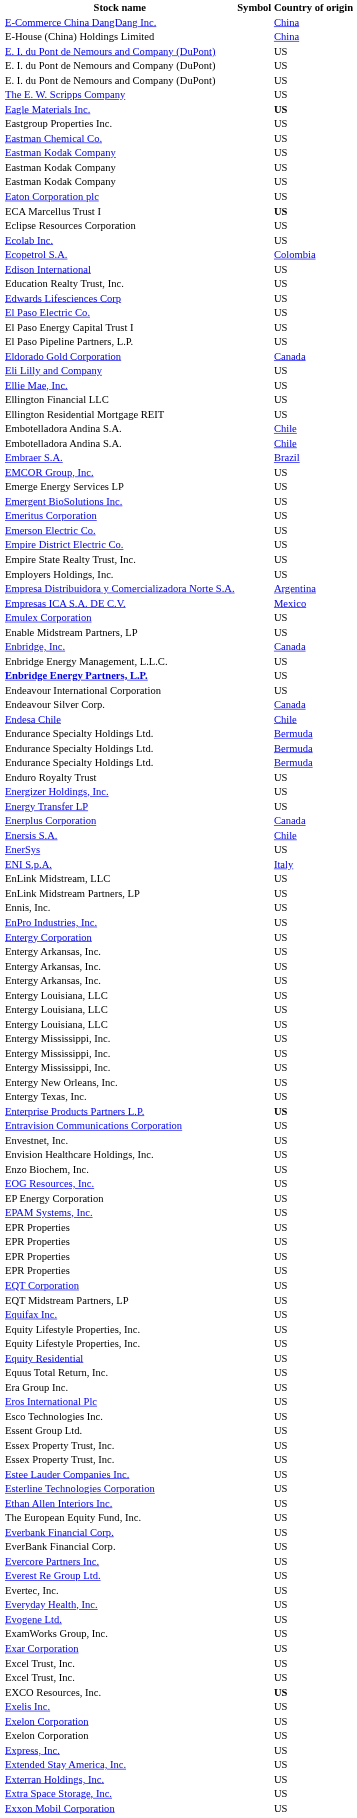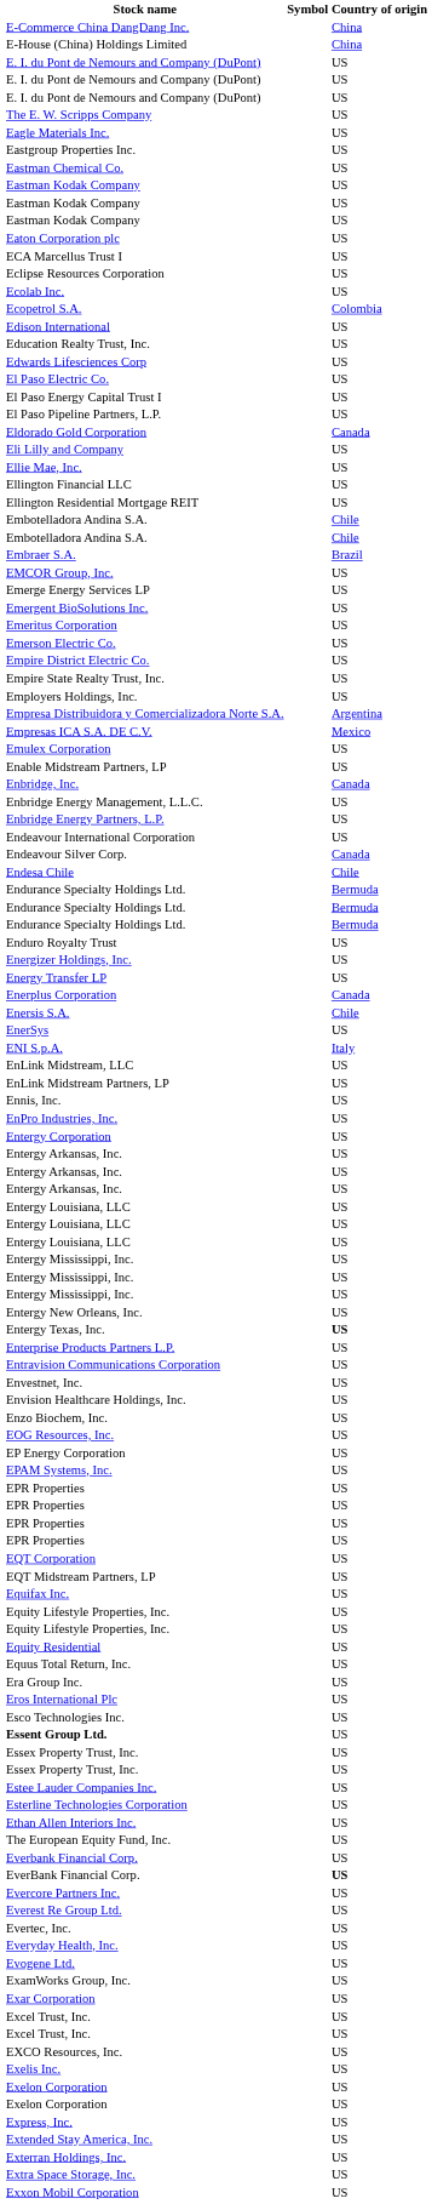Eagle Materials Inc. | Country of origin: bold -> normal
ECA Marcellus Trust I | Country of origin: bold -> normal
Enbridge Energy Partners, L.P. | Stock name: bold -> normal
Entergy Texas, Inc. | Country of origin: normal -> bold
Enterprise Products Partners L.P. | Country of origin: bold -> normal
Essent Group Ltd. | Stock name: normal -> bold
EverBank Financial Corp. | Country of origin: normal -> bold
EXCO Resources, Inc. | Country of origin: bold -> normal
